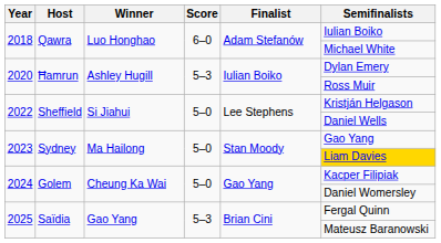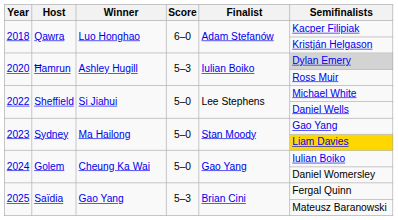row 2 | Semifinalists: Iulian Boiko -> Kacper Filipiak
row 3 | Semifinalists: Michael White -> Kristján Helgason
row 4 | Semifinalists: no background -> lightgrey background
row 6 | Semifinalists: Kristján Helgason -> Michael White
row 10 | Semifinalists: Kacper Filipiak -> Iulian Boiko
